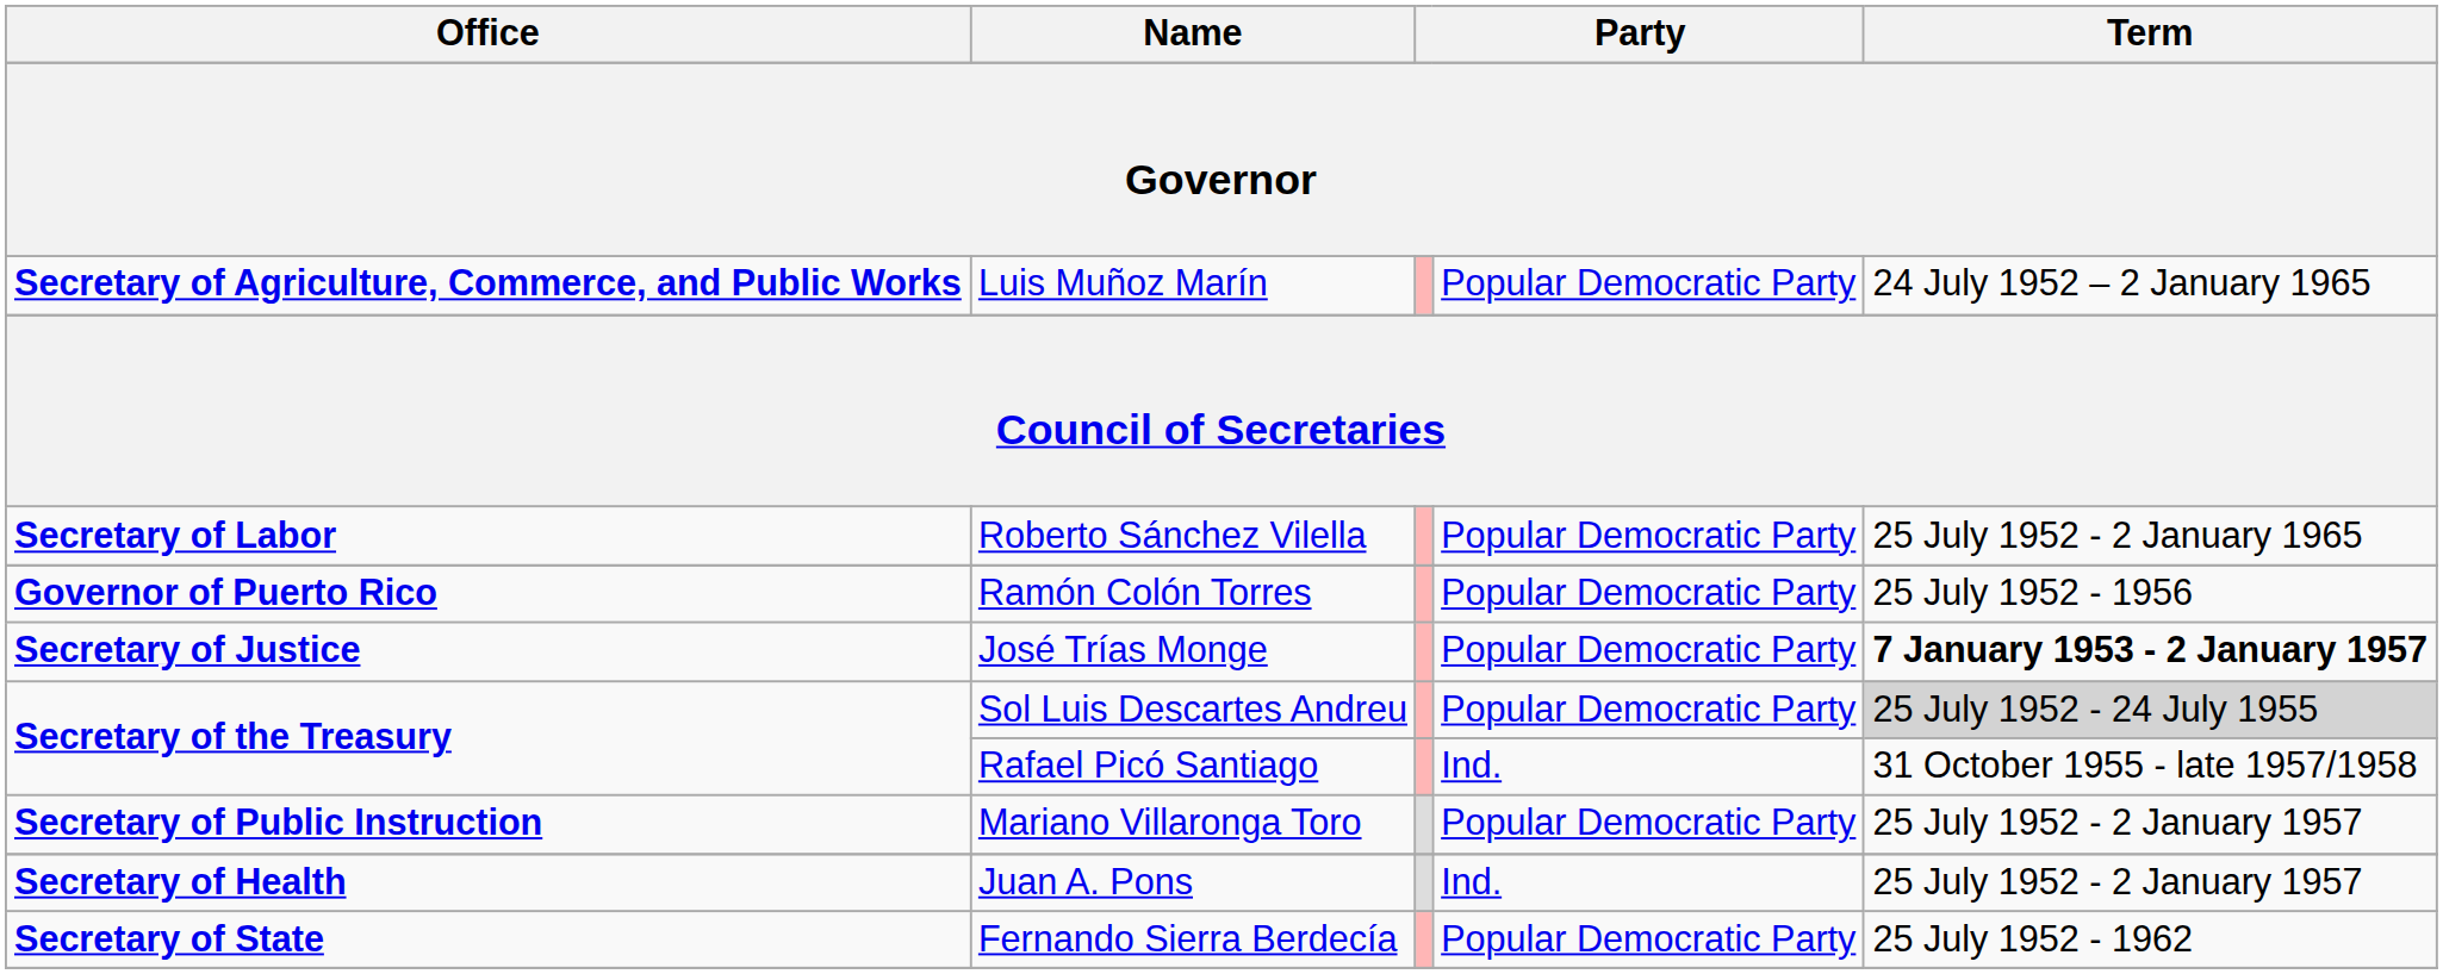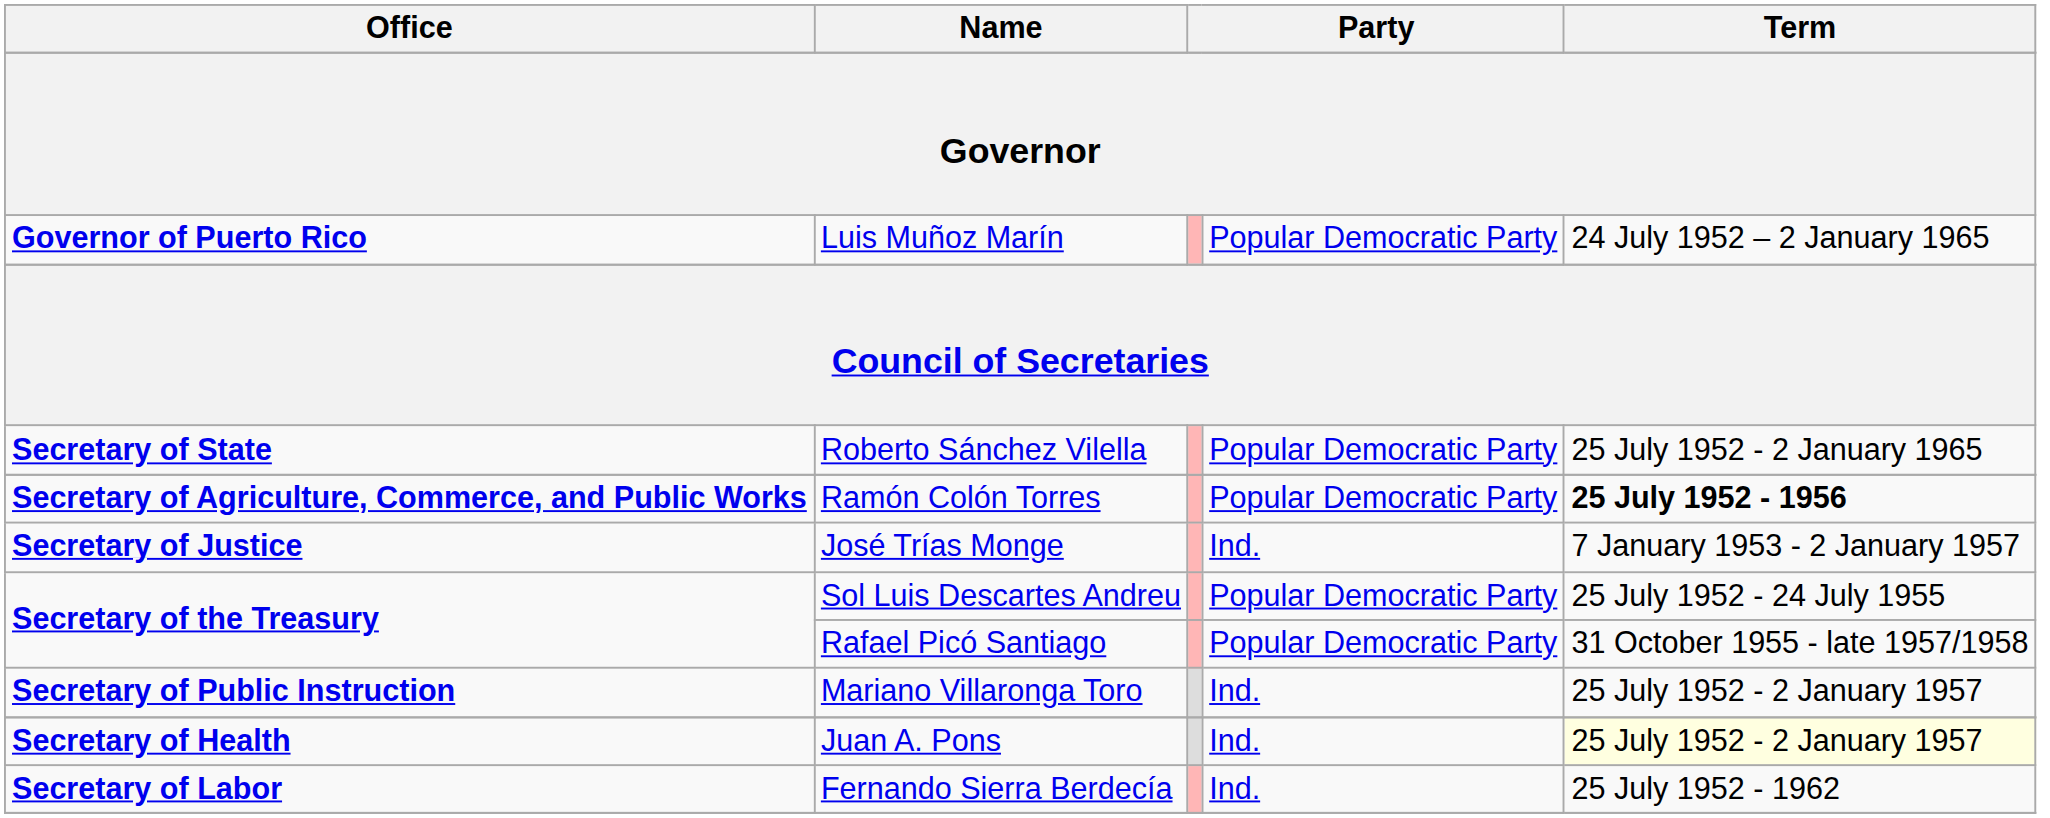Luis Muñoz Marín | Office: Secretary of Agriculture, Commerce, and Public Works -> Governor of Puerto Rico
Roberto Sánchez Vilella | Office: Secretary of Labor -> Secretary of State
Ramón Colón Torres | Office: Governor of Puerto Rico -> Secretary of Agriculture, Commerce, and Public Works
Ramón Colón Torres | Term: normal -> bold
José Trías Monge | column 4: Popular Democratic Party -> Ind.
José Trías Monge | Term: bold -> normal
Sol Luis Descartes Andreu | Term: lightgrey background -> no background
Rafael Picó Santiago | column 4: Ind. -> Popular Democratic Party
Mariano Villaronga Toro | column 4: Popular Democratic Party -> Ind.
Juan A. Pons | Term: no background -> lightyellow background
Fernando Sierra Berdecía | Office: Secretary of State -> Secretary of Labor
Fernando Sierra Berdecía | column 4: Popular Democratic Party -> Ind.
